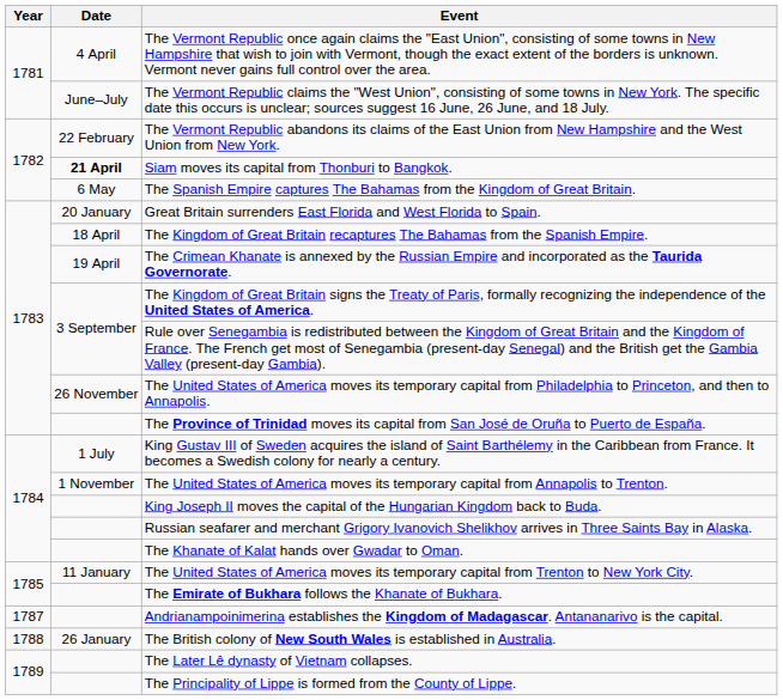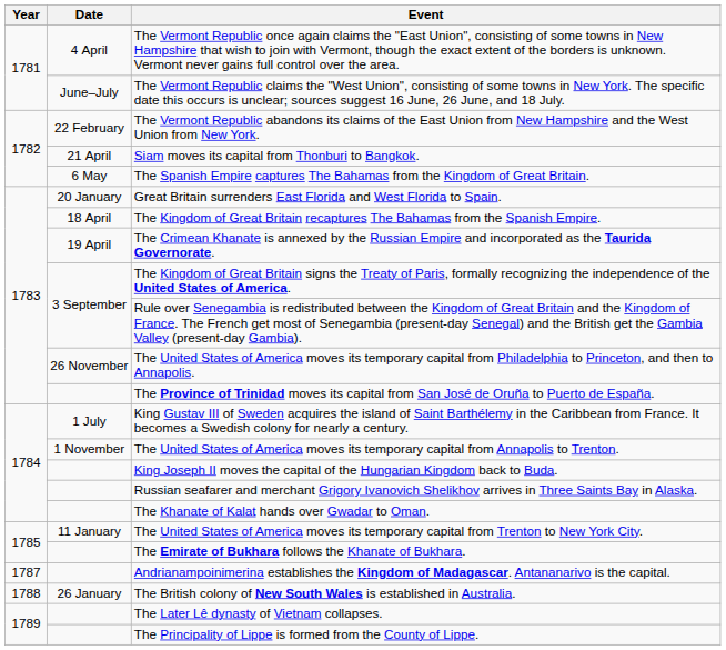Siam moves its capital from Thonburi to Bangkok. | Date: bold -> normal
